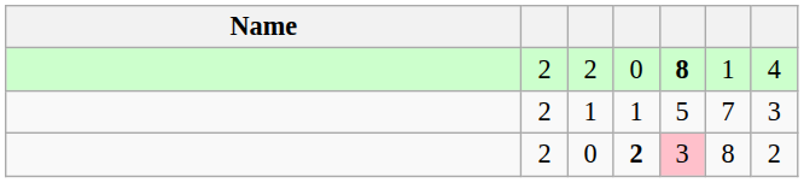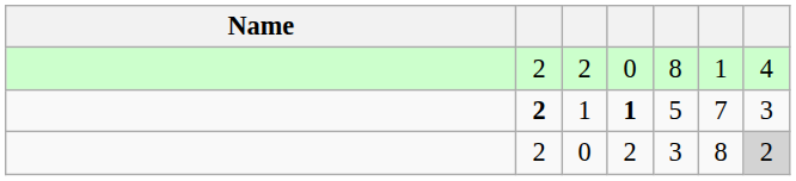row 2 | column 5: bold -> normal
row 3 | column 2: normal -> bold
row 3 | column 4: normal -> bold
row 4 | column 4: bold -> normal
row 4 | column 5: pink background -> no background
row 4 | column 7: no background -> lightgrey background
